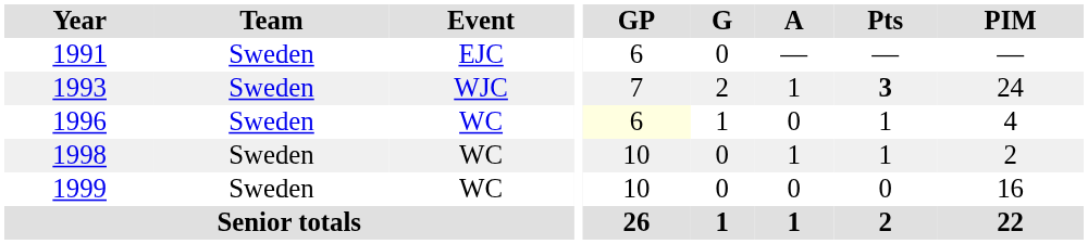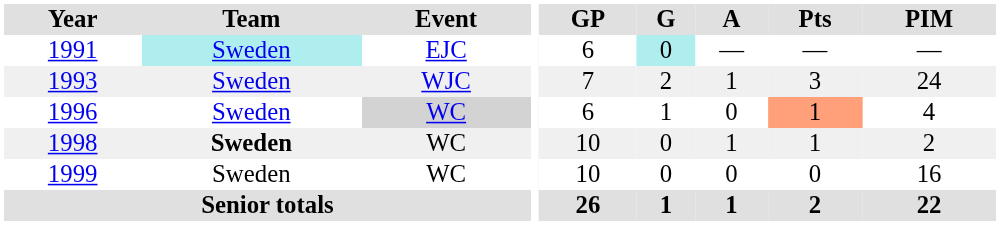1991 | Team: no background -> paleturquoise background
1991 | G: no background -> paleturquoise background
1993 | Pts: bold -> normal
1996 | Event: no background -> lightgrey background
1996 | GP: lightyellow background -> no background
1996 | Pts: no background -> lightsalmon background
1998 | Team: normal -> bold
